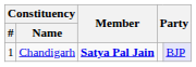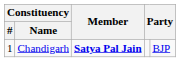Chandigarh | column 5: lavender background -> no background
